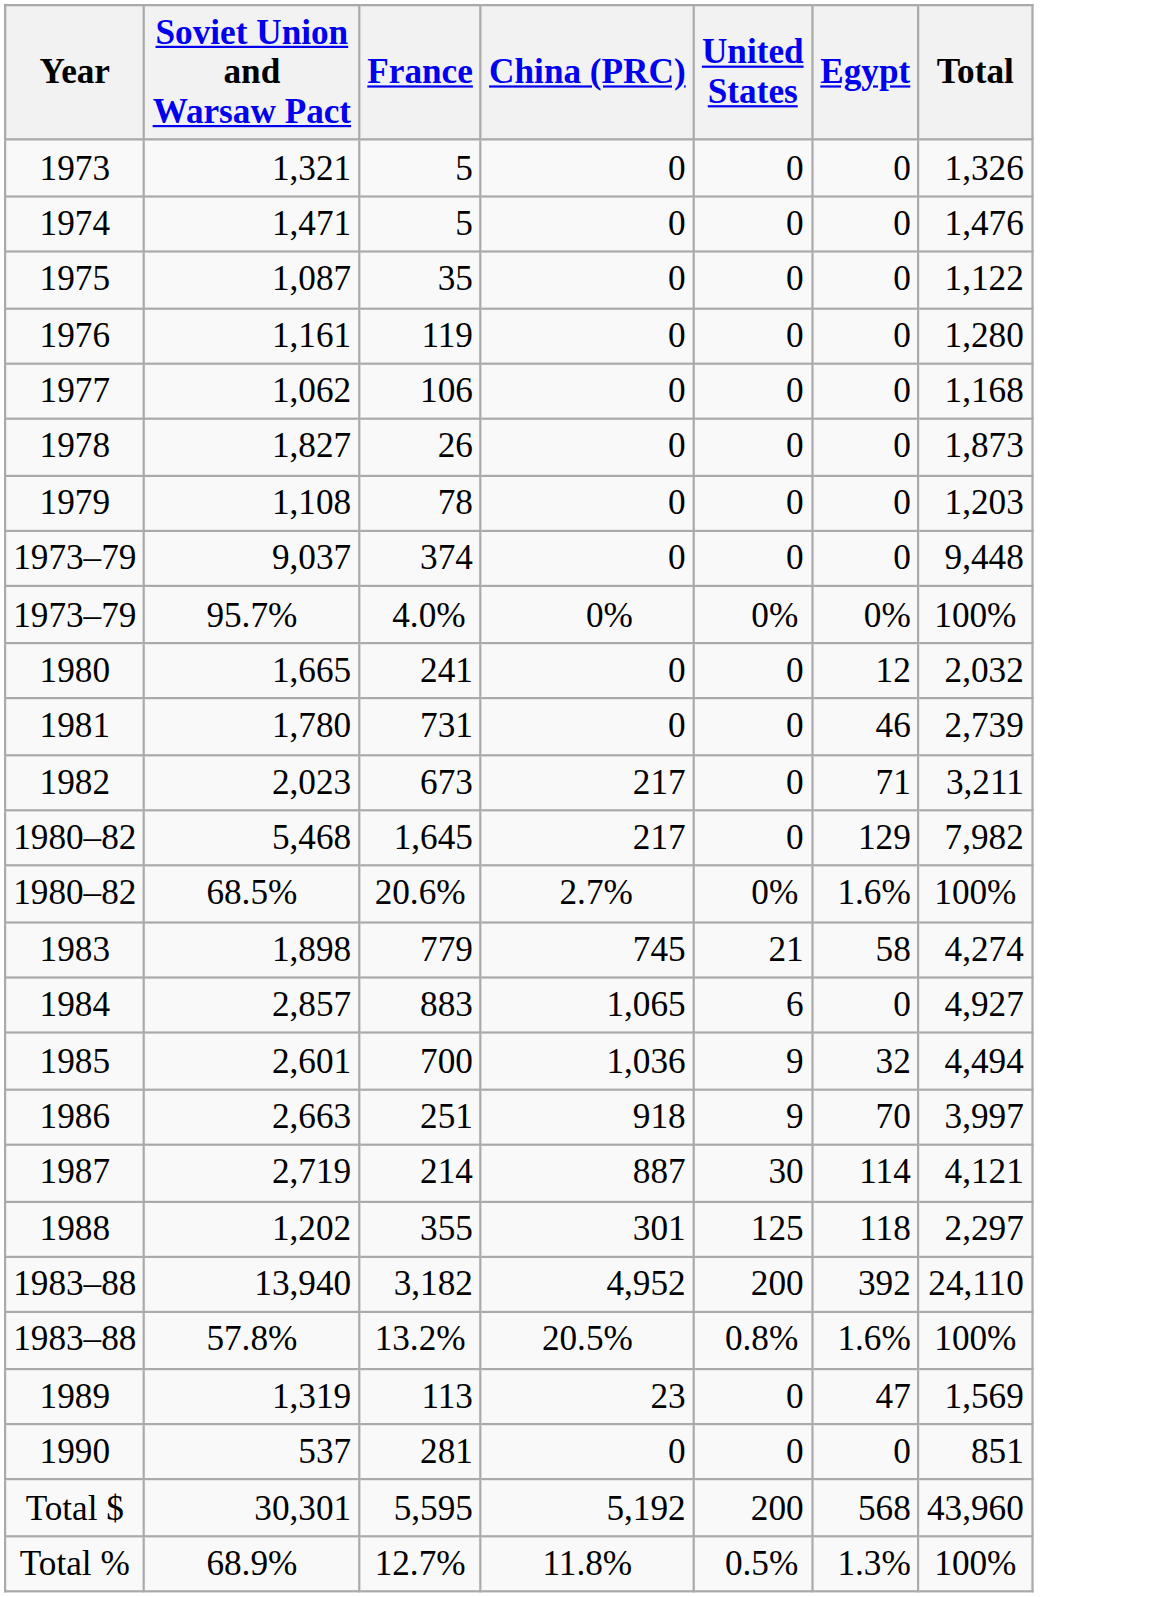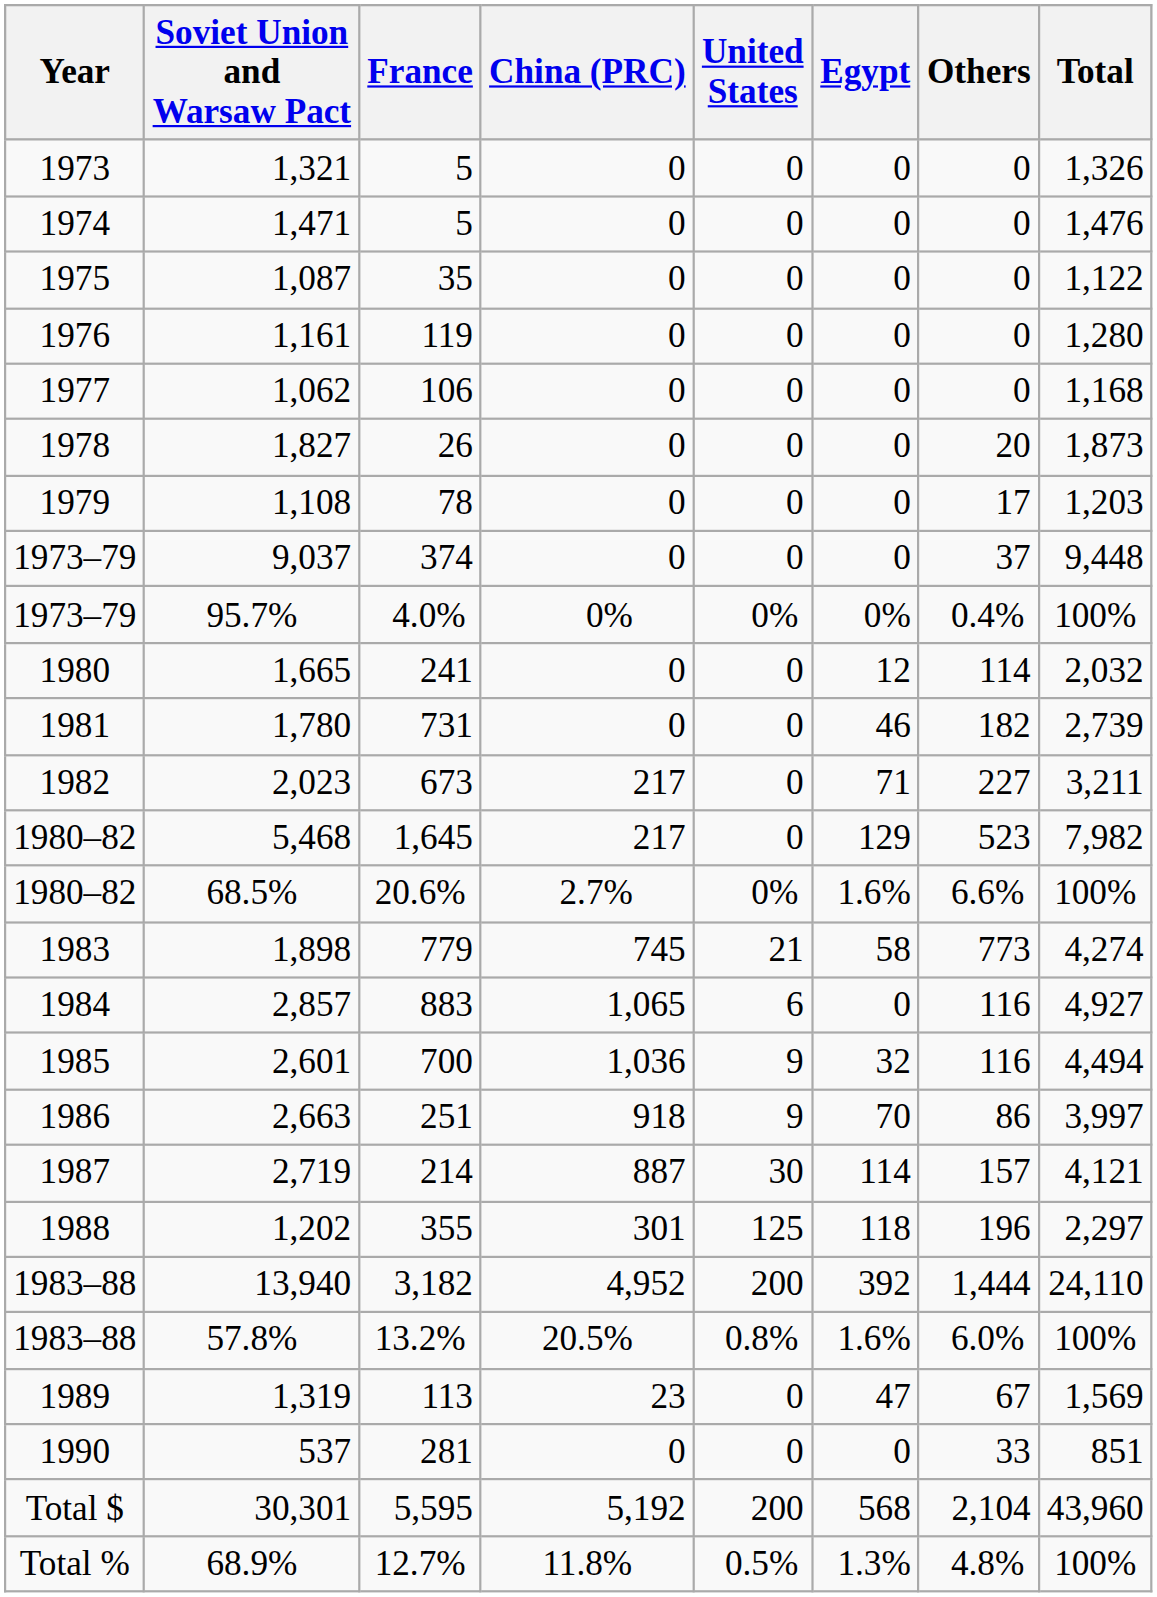+ column: Others | 0 | 0 | 0 | 0 | 0 | 20 | 17 | 37 | 0.4% | 114 | 182 | 227 | 523 | 6.6% | 773 | 116 | 116 | 86 | 157 | 196 | 1,444 | 6.0% | 67 | 33 | 2,104 | 4.8%
